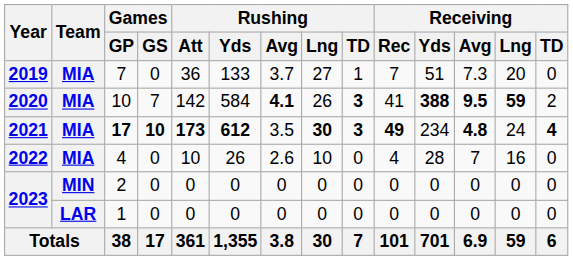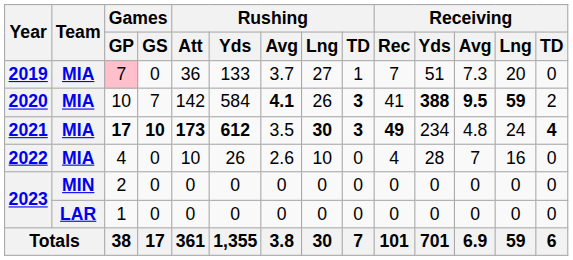row 3 | Games / GP: no background -> pink background
row 5 | Receiving / Avg: bold -> normal
